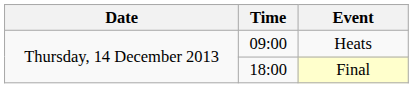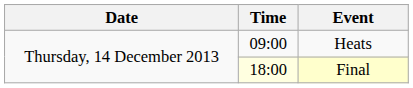Final | Time: no background -> lightyellow background
